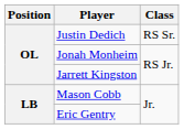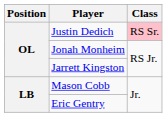Justin Dedich | Class: no background -> pink background
